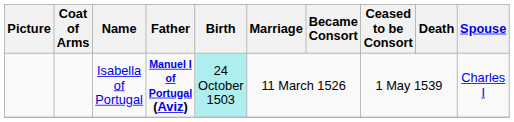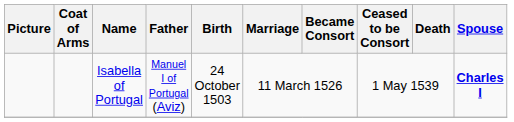Isabella of Portugal | Father: bold -> normal
Isabella of Portugal | Birth: paleturquoise background -> no background
Isabella of Portugal | Spouse: normal -> bold
